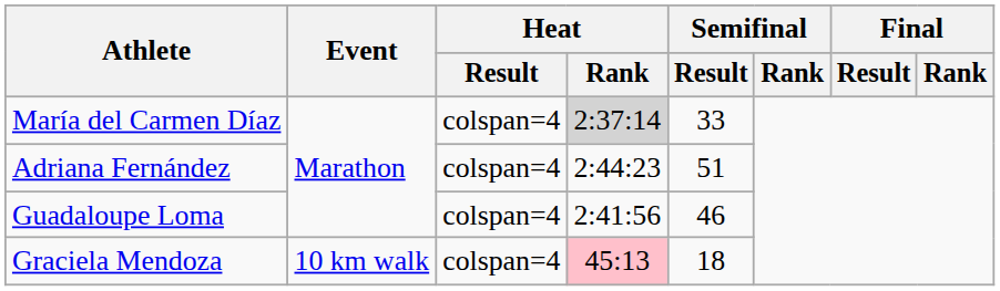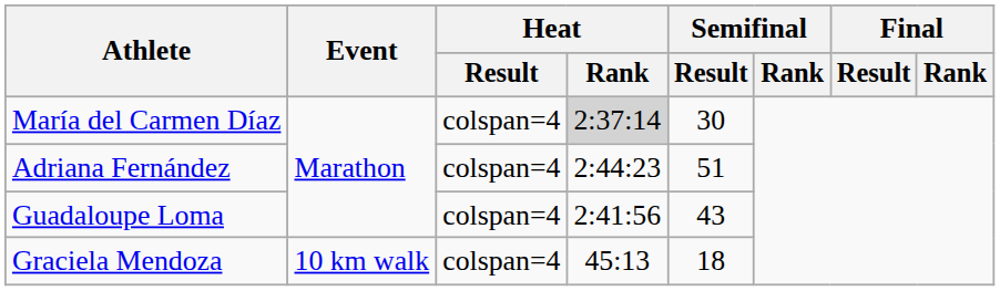María del Carmen Díaz | Semifinal / Result: 33 -> 30
Guadaloupe Loma | Semifinal / Result: 46 -> 43
Graciela Mendoza | Heat / Rank: pink background -> no background
